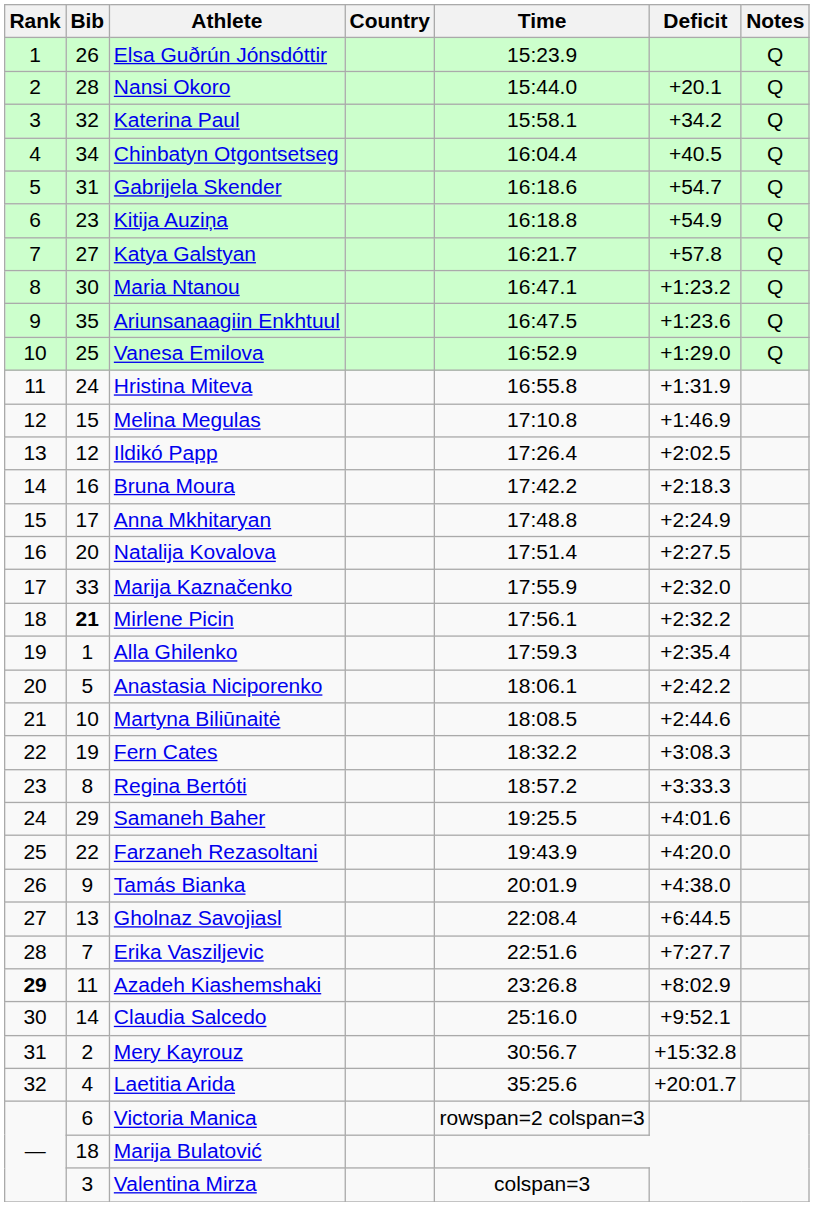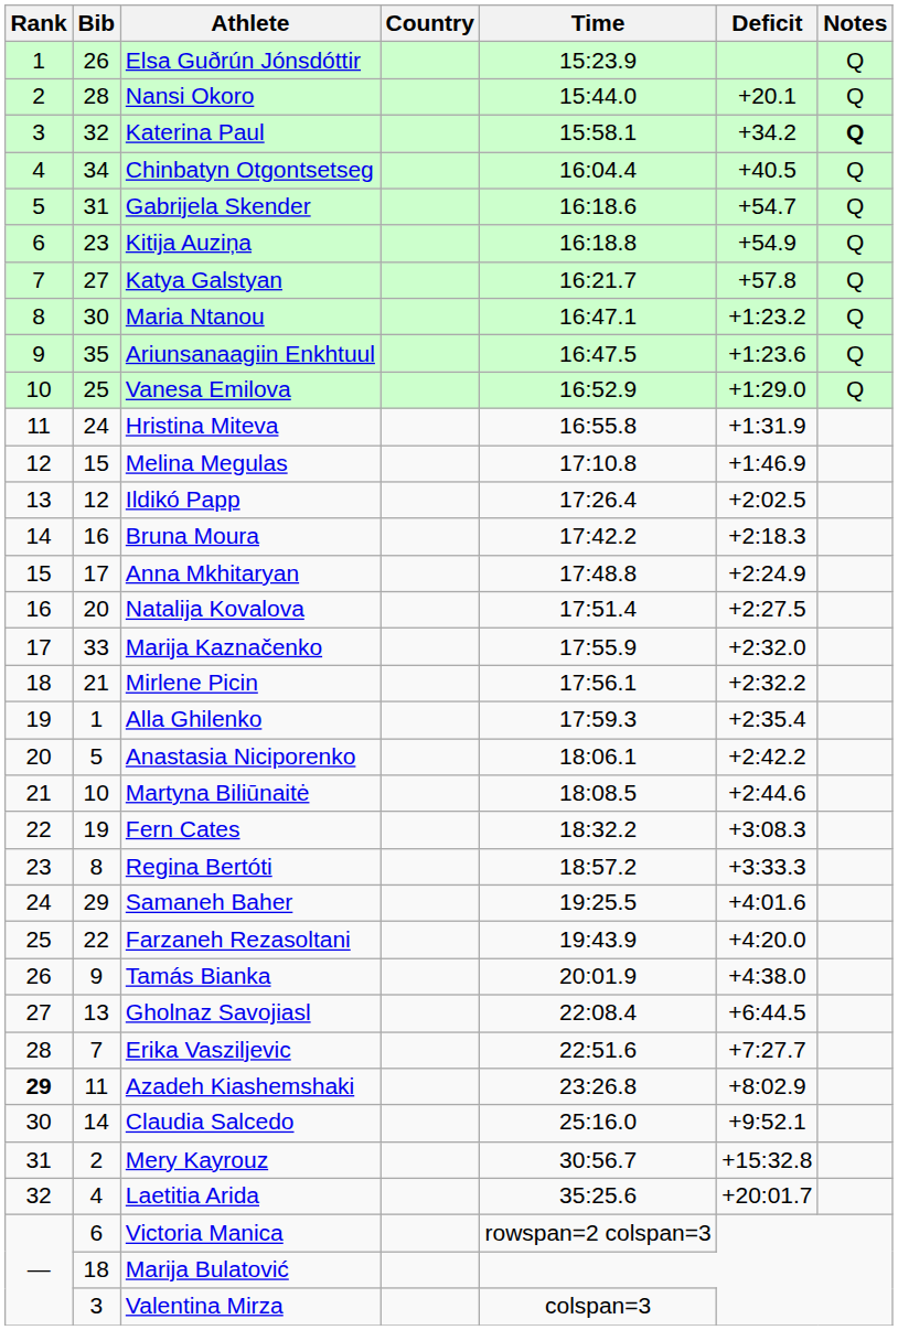Katerina Paul | Notes: normal -> bold
Mirlene Picin | Bib: bold -> normal
